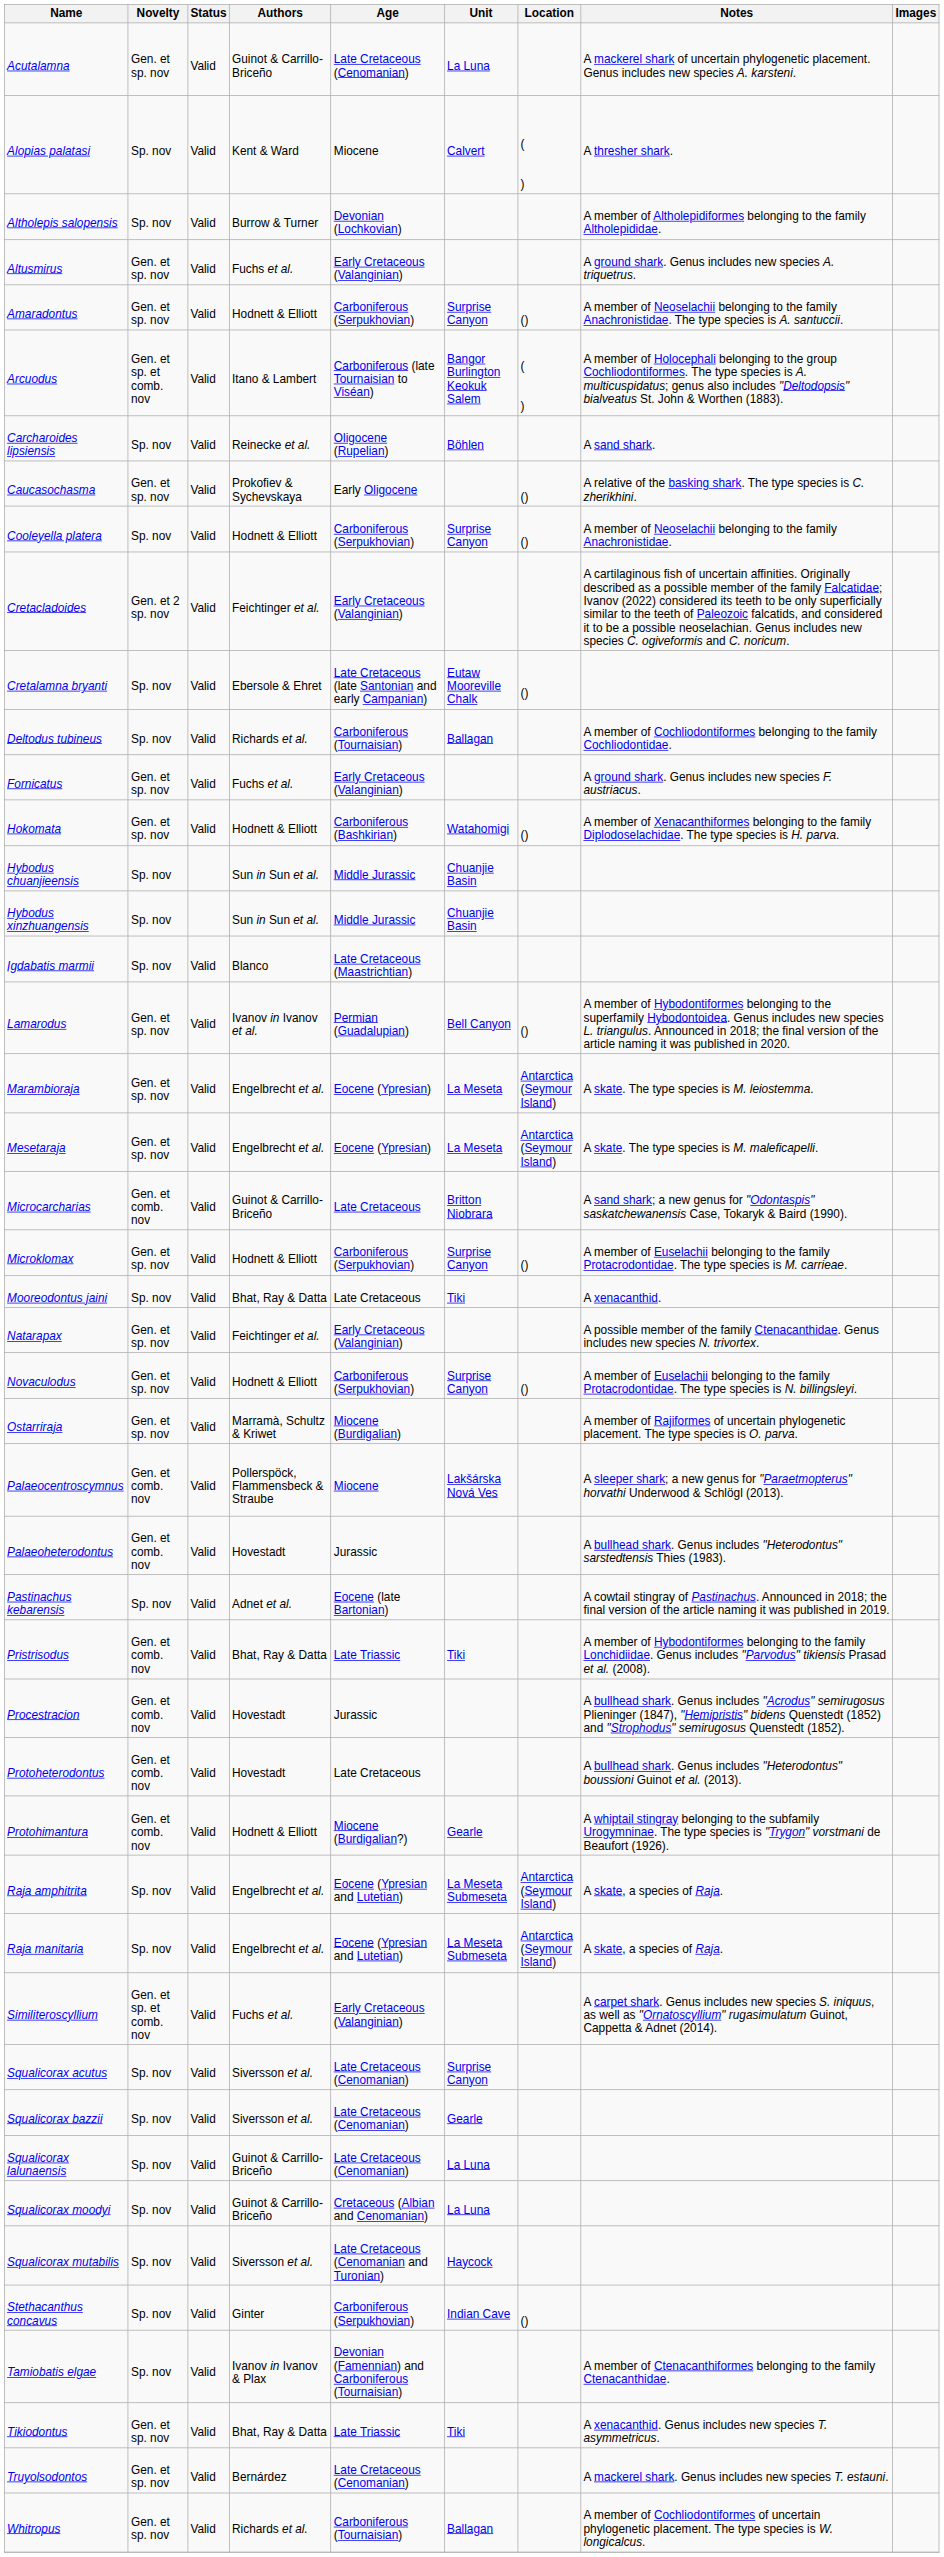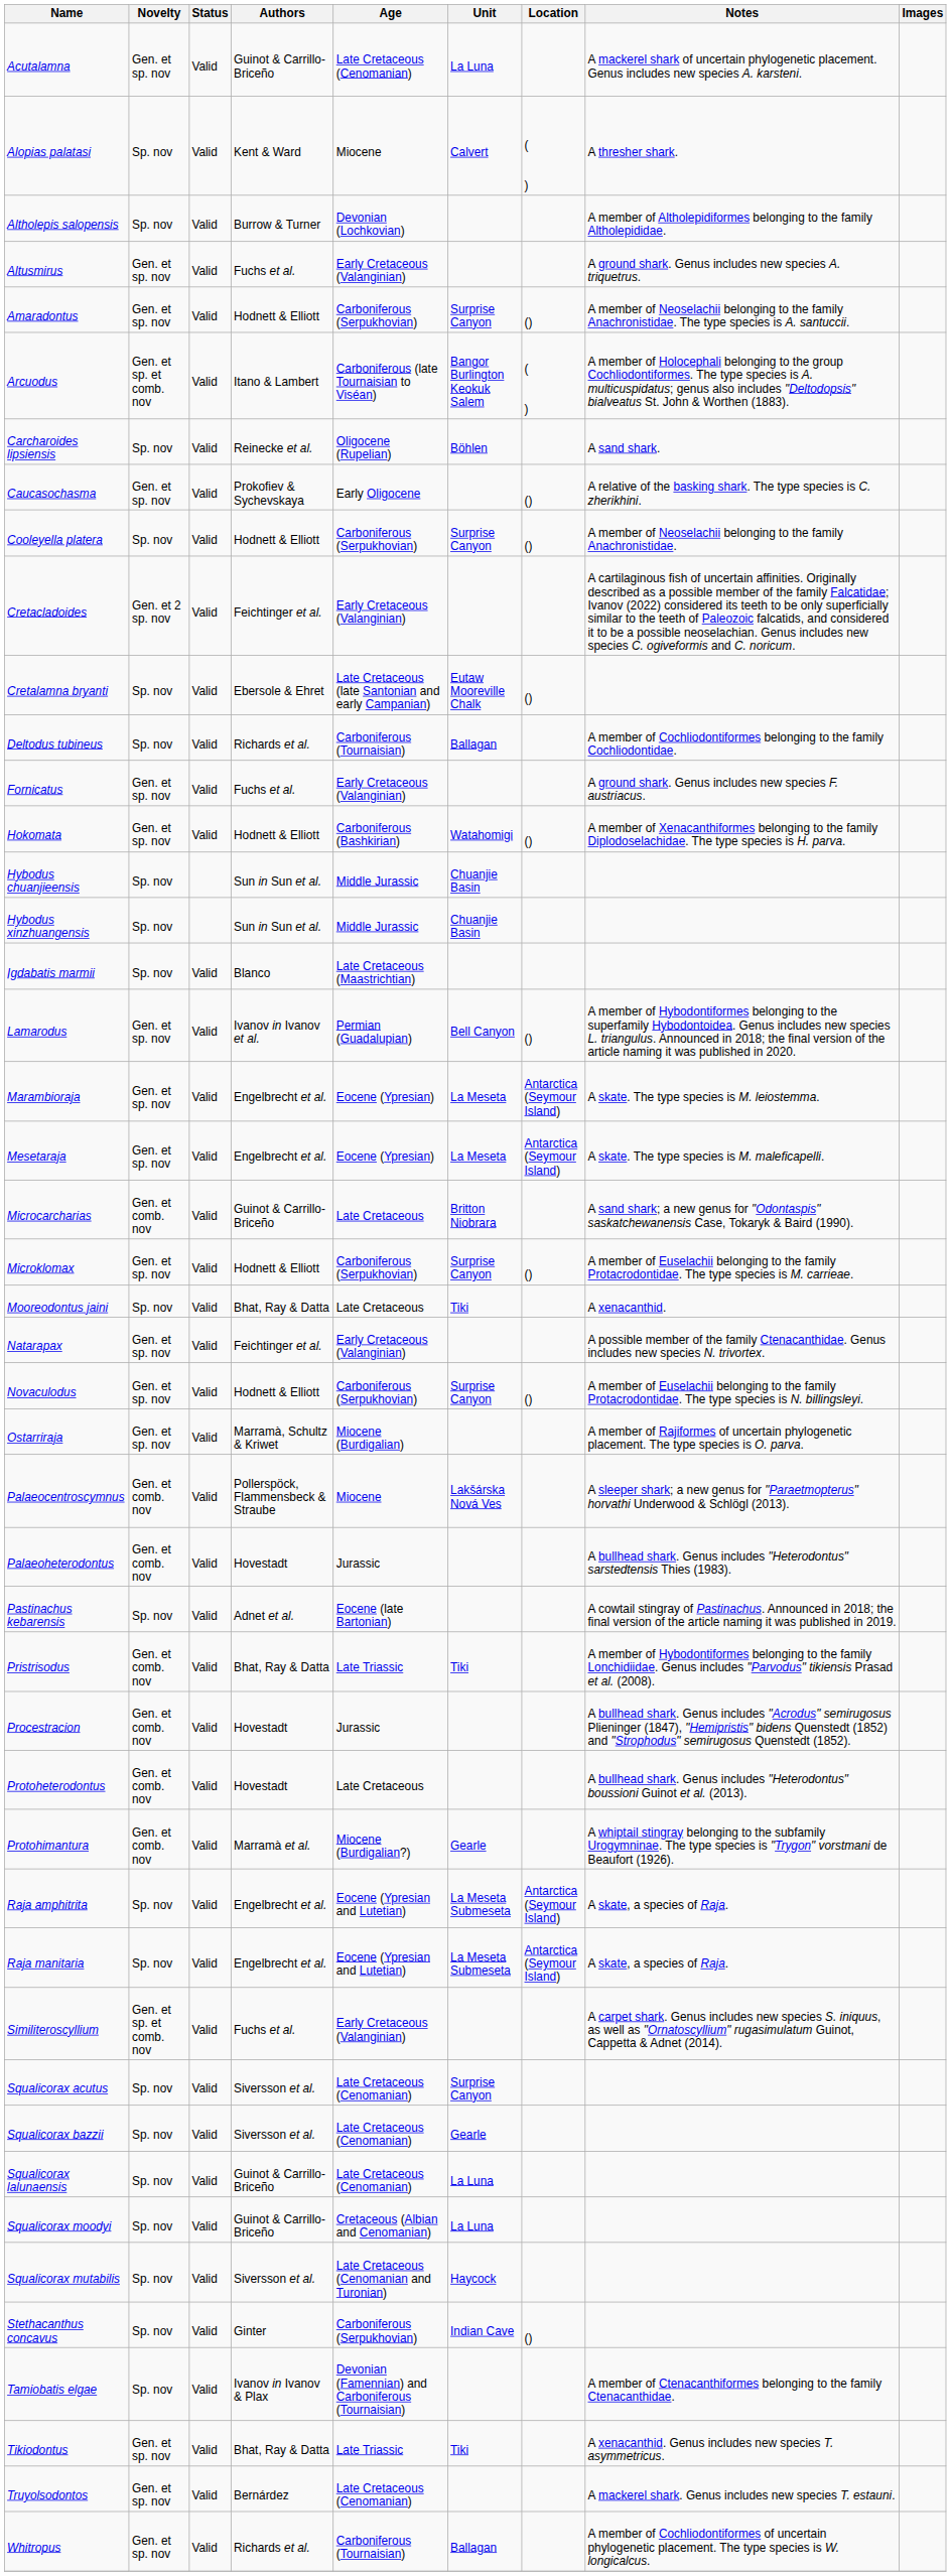Protohimantura | Authors: Hodnett & Elliott -> Marramà et al.
